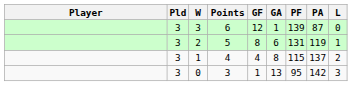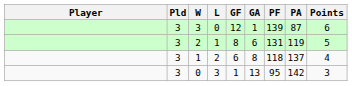columns swapped: L <-> Points
row 4 | GF: 4 -> 6
row 4 | PF: 115 -> 118
